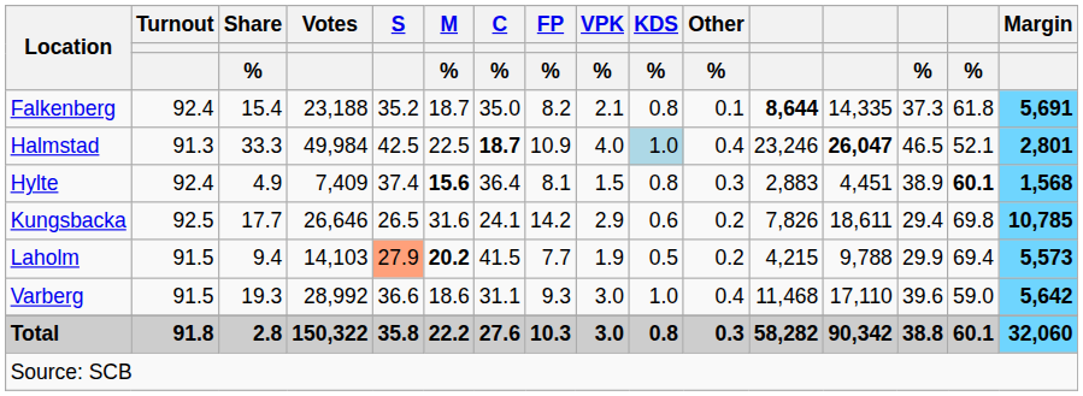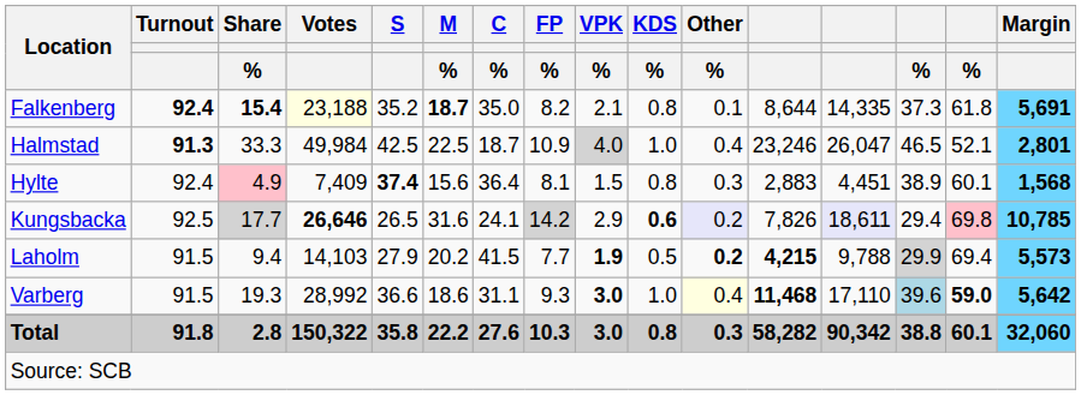Falkenberg | Turnout: normal -> bold
Falkenberg | Share / %: normal -> bold
Falkenberg | Votes: no background -> lightyellow background
Falkenberg | M / %: normal -> bold
Falkenberg | column 12: bold -> normal
Halmstad | Turnout: normal -> bold
Halmstad | C / %: bold -> normal
Halmstad | VPK / %: no background -> lightgrey background
Halmstad | KDS / %: lightblue background -> no background
Halmstad | column 13: bold -> normal
Hylte | Share / %: no background -> pink background
Hylte | S: normal -> bold
Hylte | M / %: bold -> normal
Hylte | column 15: bold -> normal
Kungsbacka | Share / %: no background -> lightgrey background
Kungsbacka | Votes: normal -> bold
Kungsbacka | FP / %: no background -> lightgrey background
Kungsbacka | KDS / %: normal -> bold
Kungsbacka | Other / %: no background -> lavender background
Kungsbacka | column 13: no background -> lavender background
Kungsbacka | column 15: no background -> pink background
Laholm | S: lightsalmon background -> no background
Laholm | M / %: bold -> normal
Laholm | VPK / %: normal -> bold
Laholm | Other / %: normal -> bold
Laholm | column 12: normal -> bold
Laholm | column 14: no background -> lightgrey background
Varberg | VPK / %: normal -> bold
Varberg | Other / %: no background -> lightyellow background
Varberg | column 12: normal -> bold
Varberg | column 14: no background -> lightblue background
Varberg | column 15: normal -> bold
